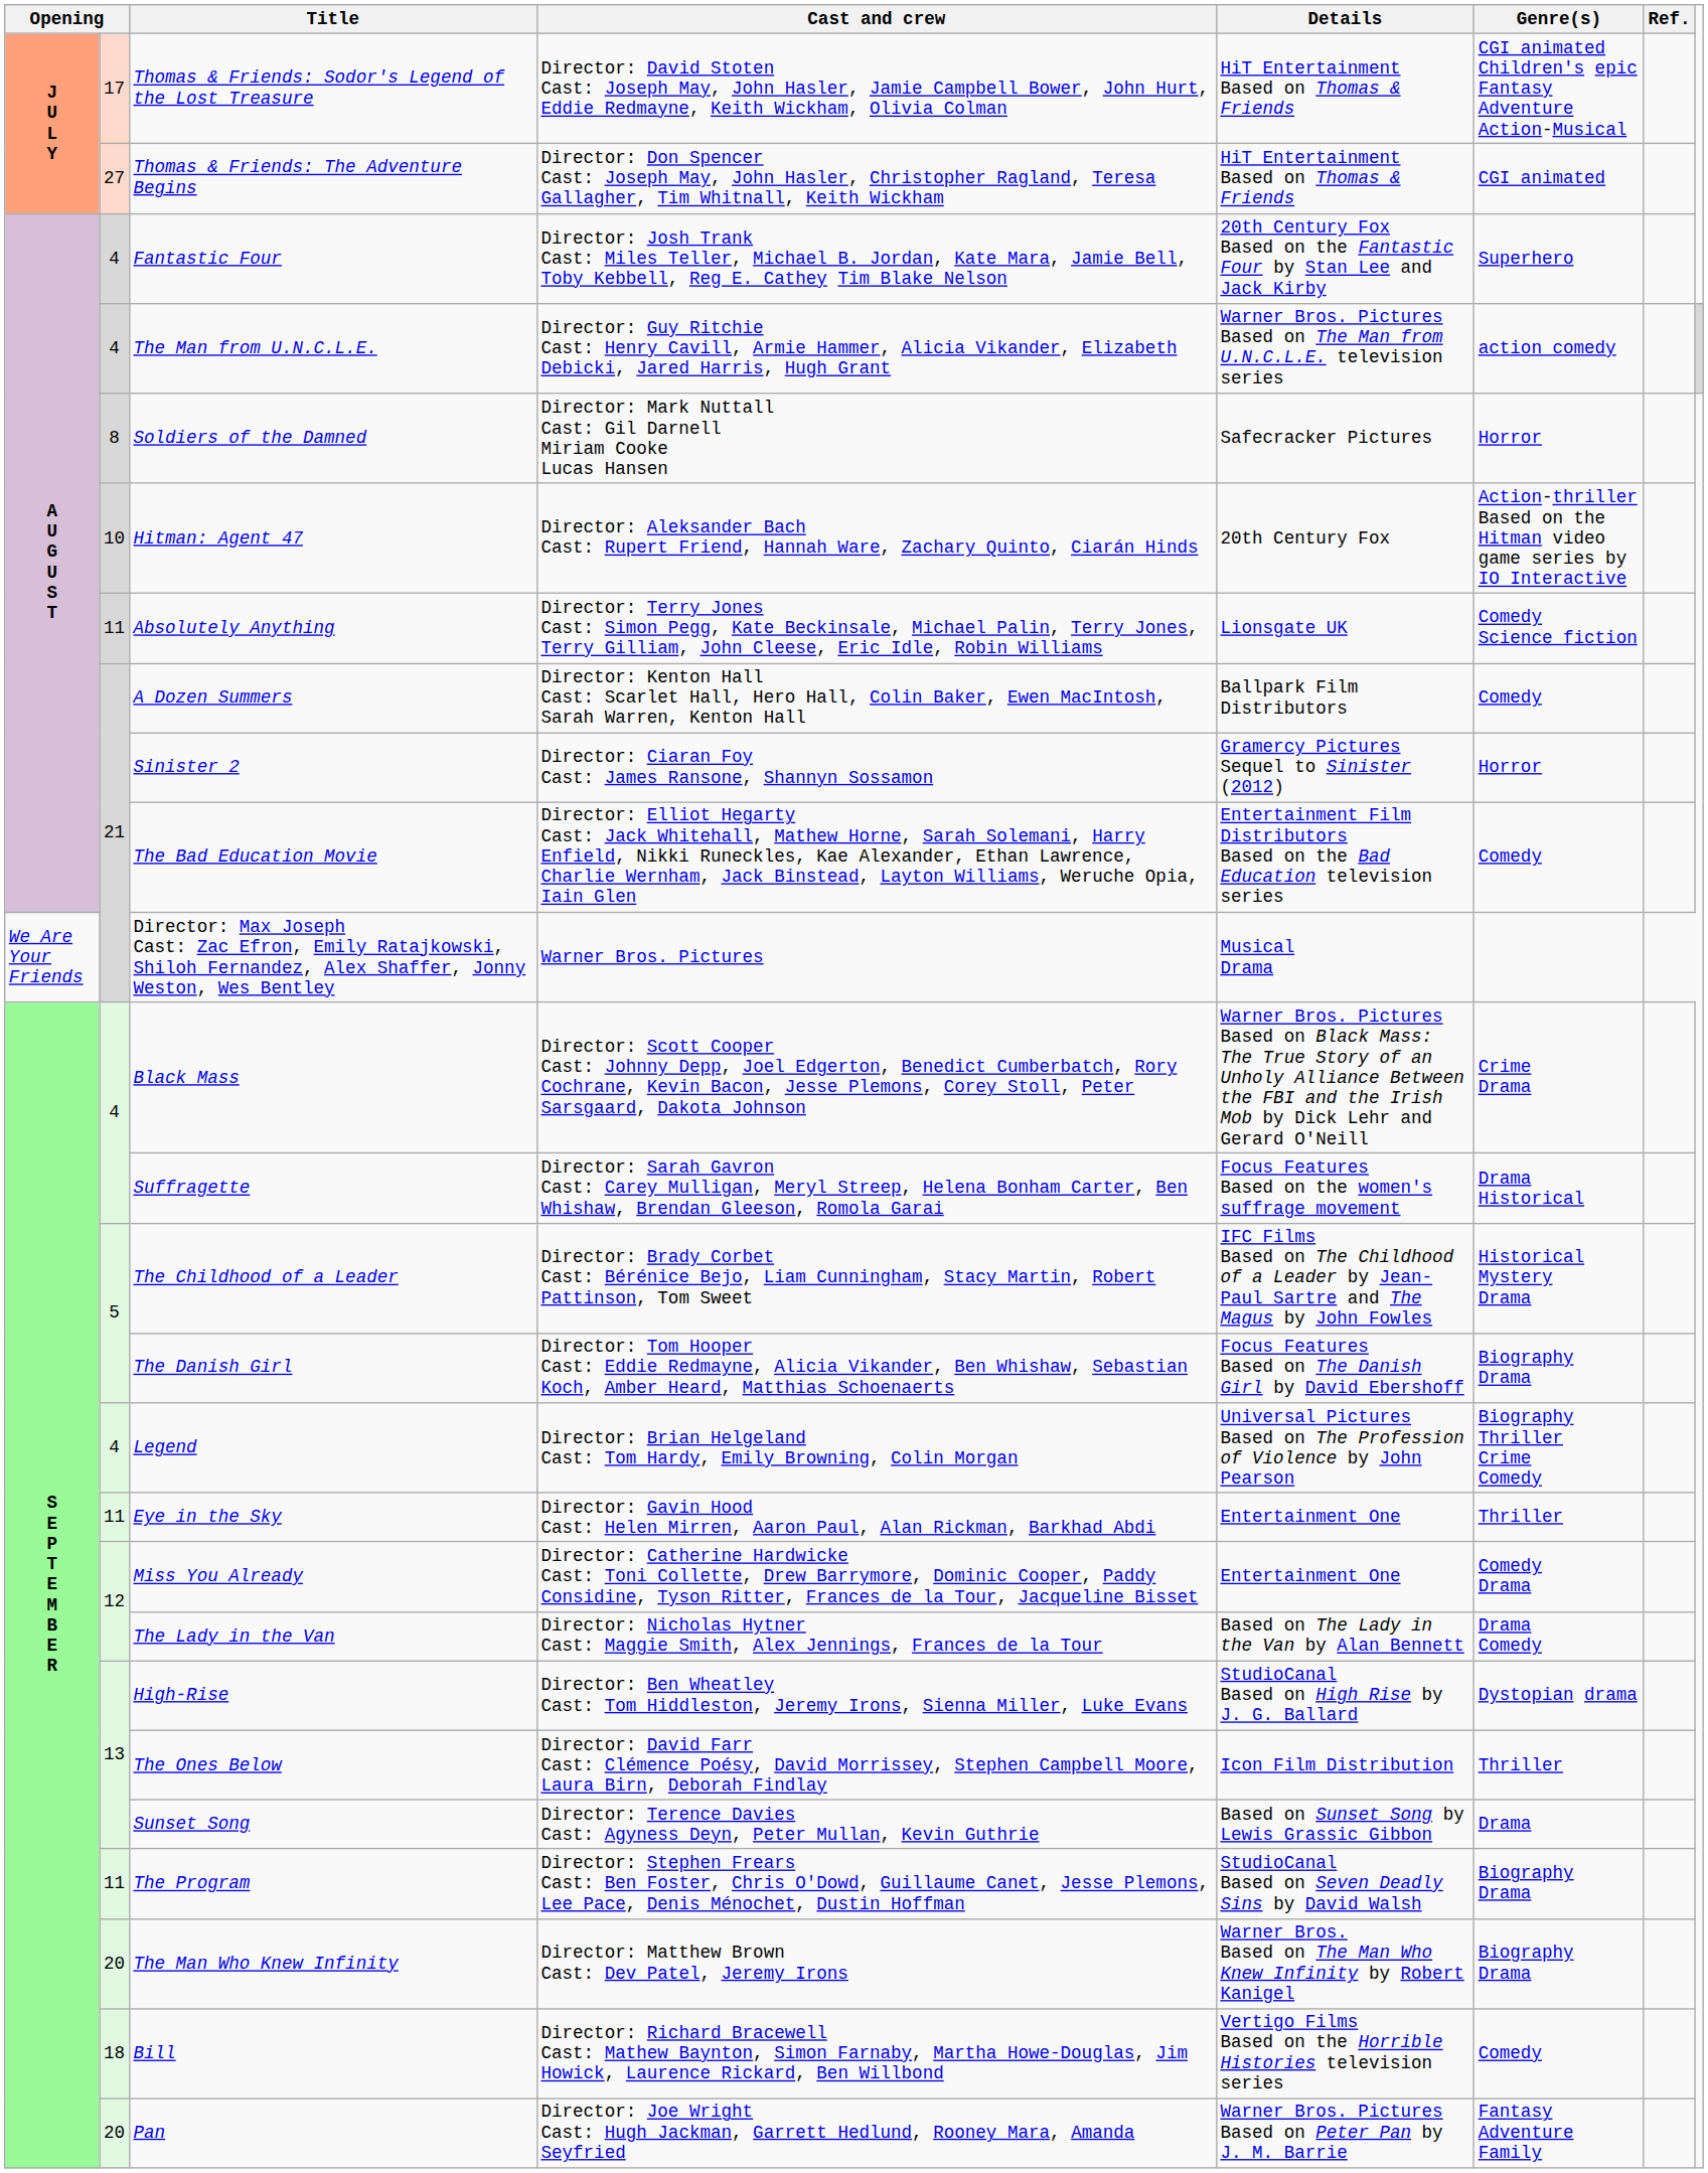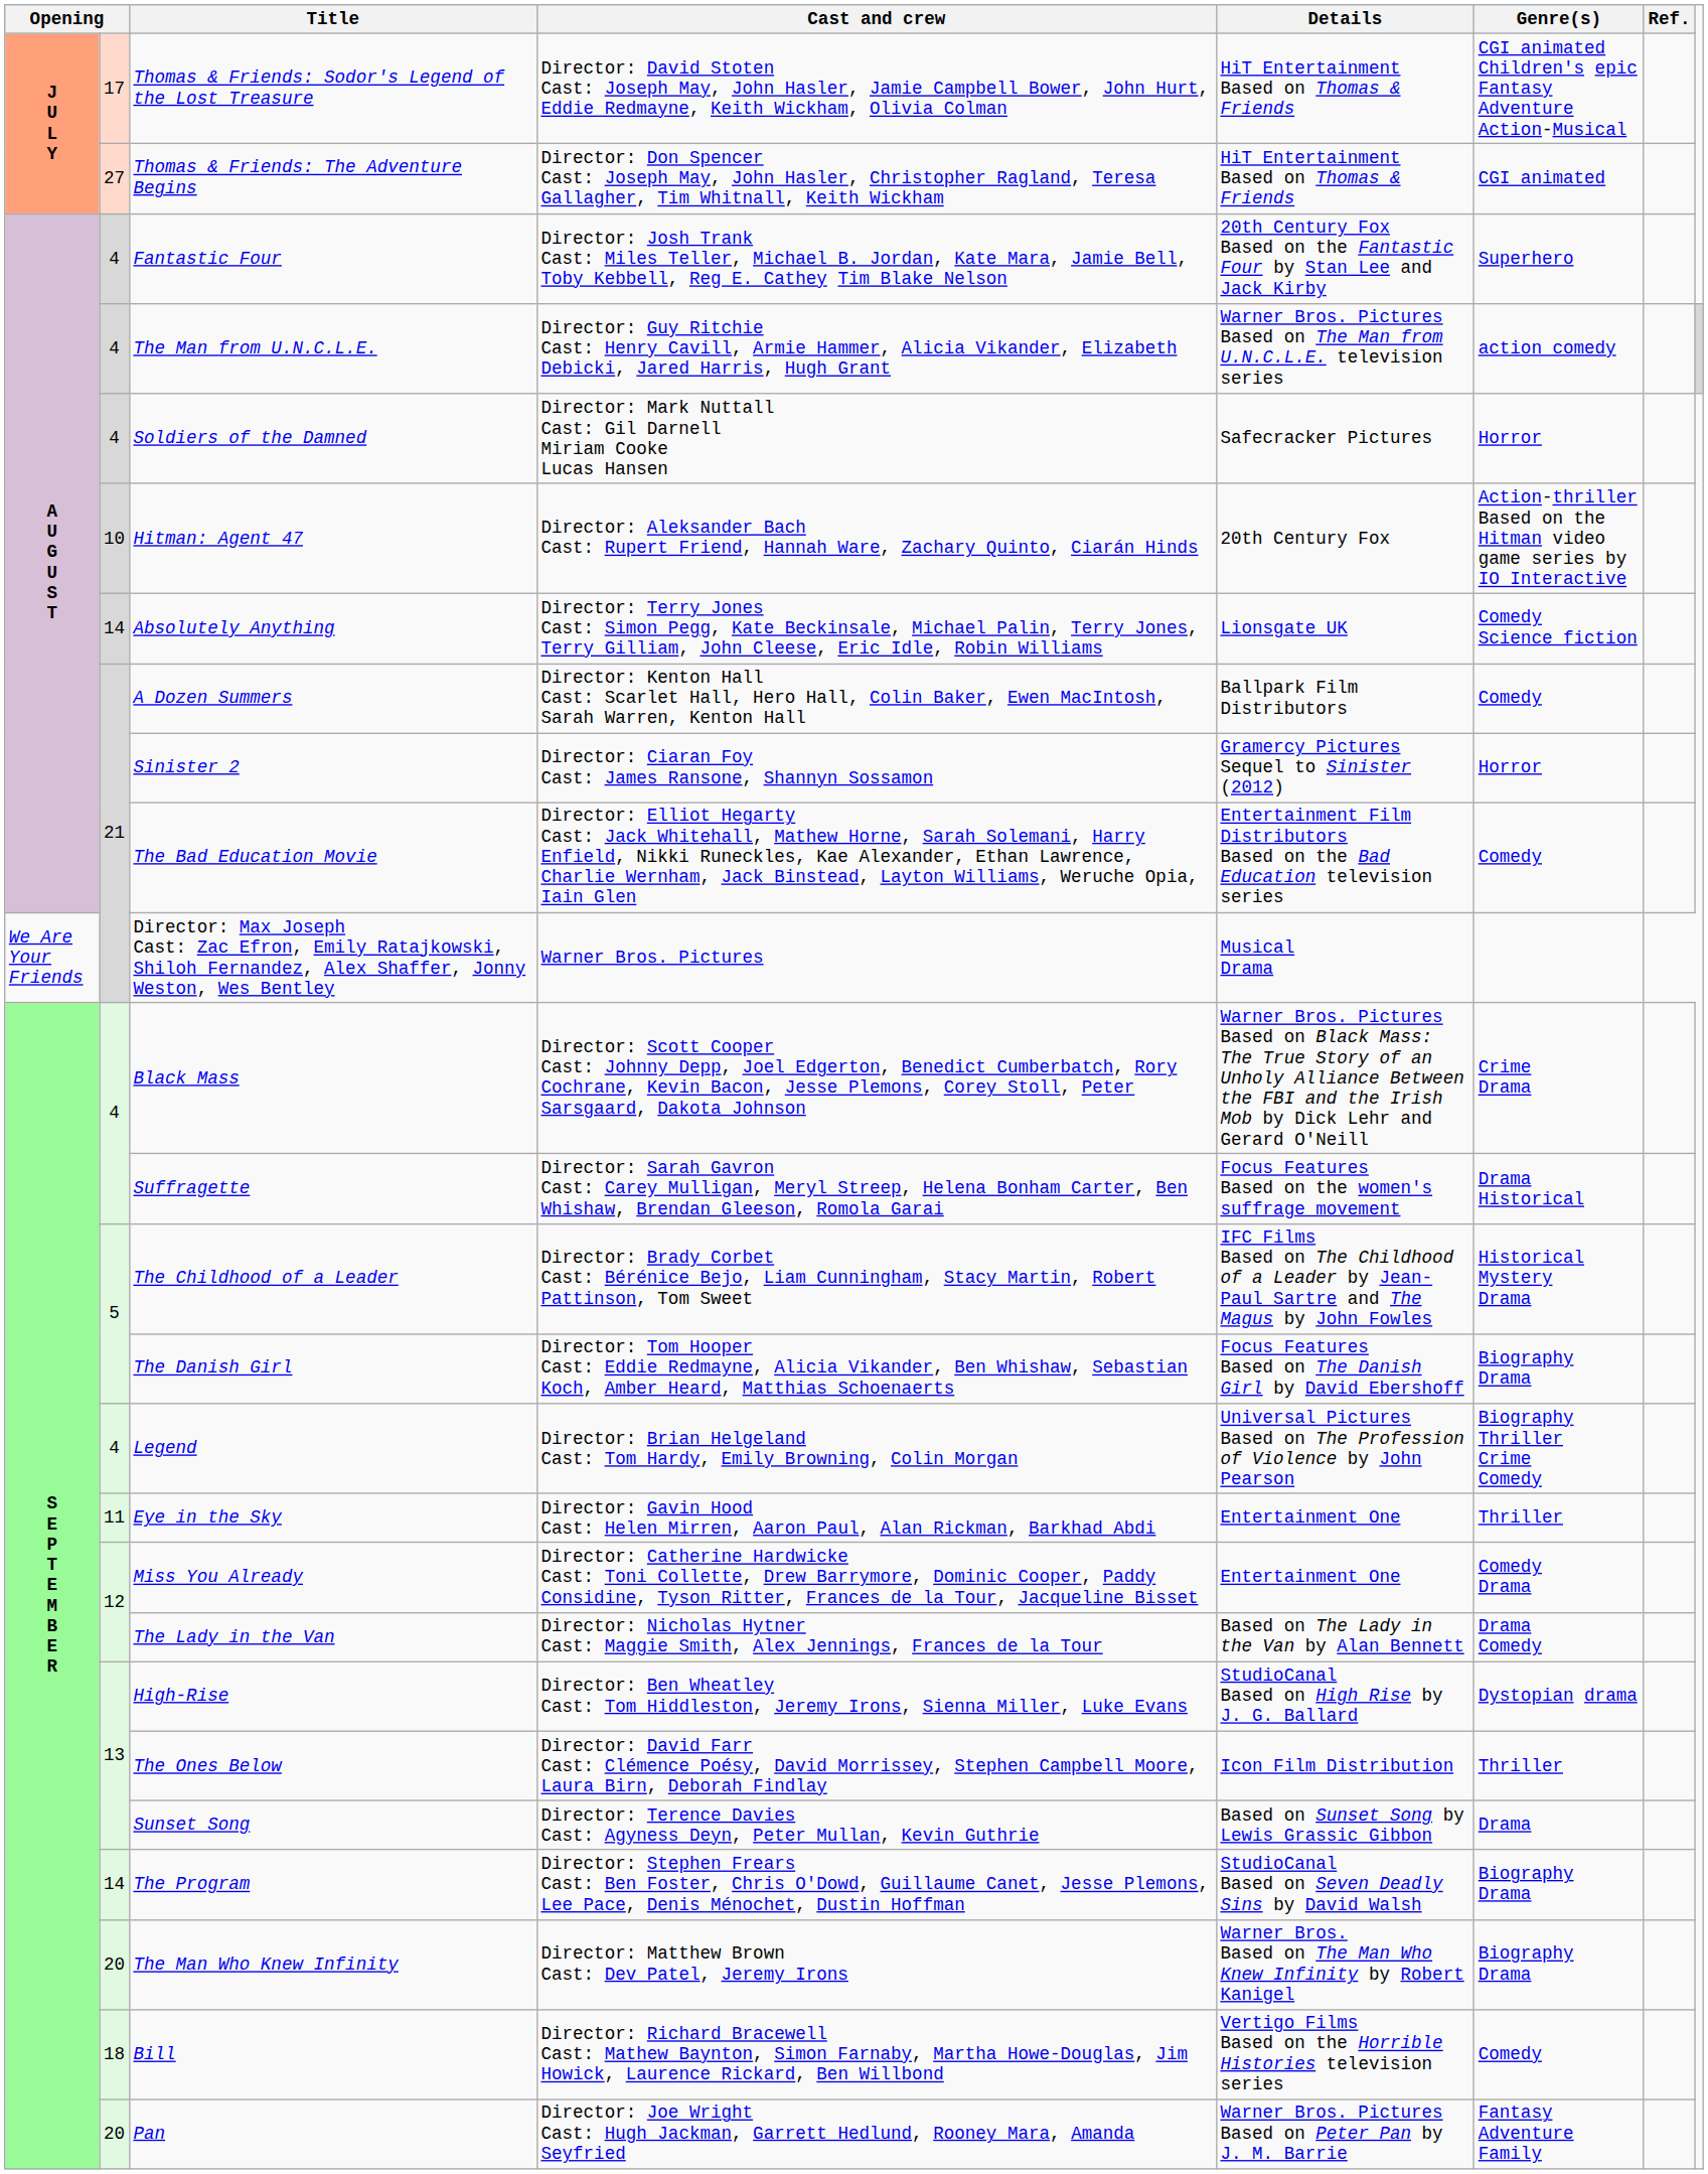Soldiers of the Damned | column 2: 8 -> 4
Absolutely Anything | column 2: 11 -> 14
The Program | column 2: 11 -> 14
